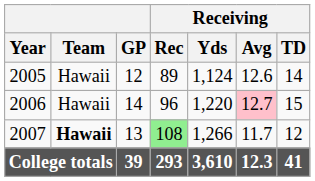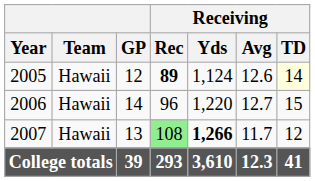2005 | Receiving / Rec: normal -> bold
2005 | Receiving / TD: no background -> lightyellow background
2006 | Receiving / Avg: pink background -> no background
2007 | Team: bold -> normal
2007 | Receiving / Yds: normal -> bold
